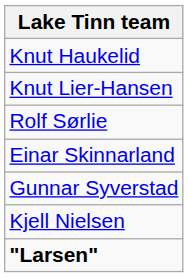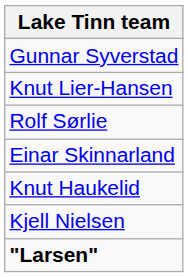row 2 | column 1: Knut Haukelid -> Gunnar Syverstad
row 6 | column 1: Gunnar Syverstad -> Knut Haukelid
